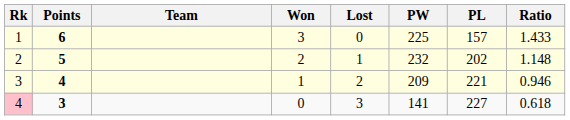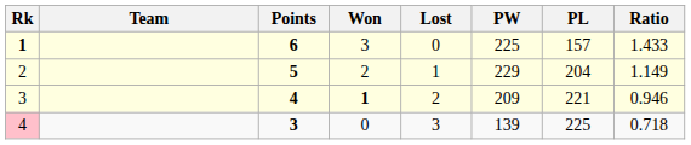columns swapped: Team <-> Points
row 2 | Rk: normal -> bold
row 3 | PW: 232 -> 229
row 3 | PL: 202 -> 204
row 3 | Ratio: 1.148 -> 1.149
row 4 | Won: normal -> bold
row 5 | PW: 141 -> 139
row 5 | PL: 227 -> 225
row 5 | Ratio: 0.618 -> 0.718
